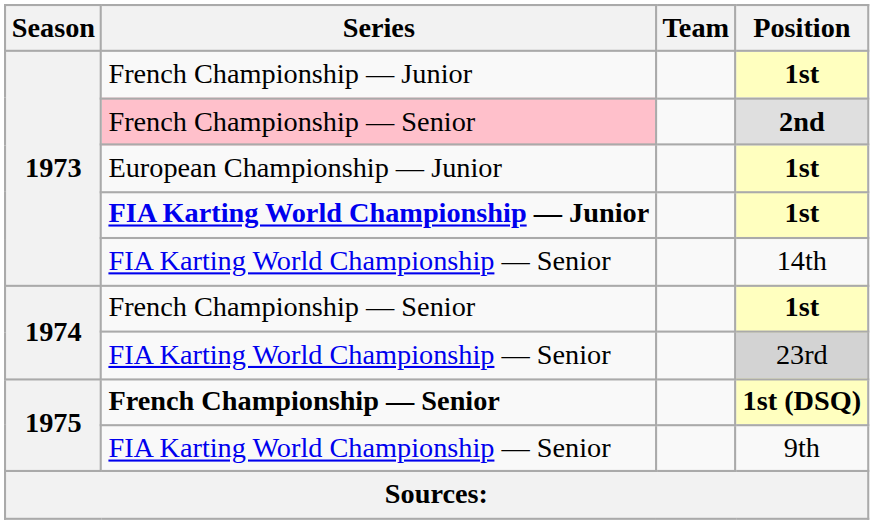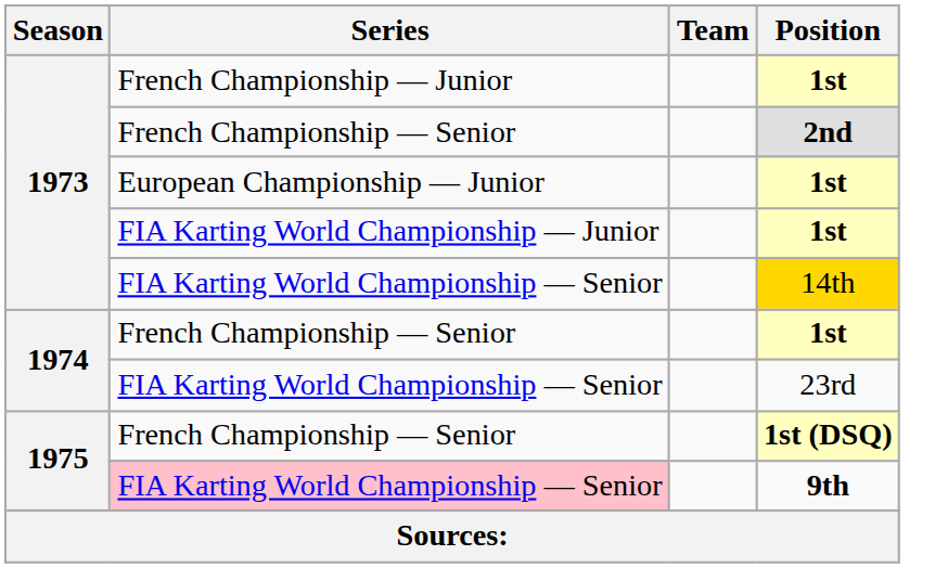2nd | Series: pink background -> no background
FIA Karting World Championship — Junior / 1st | Series: bold -> normal
14th | Position: no background -> gold background
23rd | Position: lightgrey background -> no background
1st (DSQ) | Series: bold -> normal
9th | Series: no background -> pink background
9th | Position: normal -> bold
